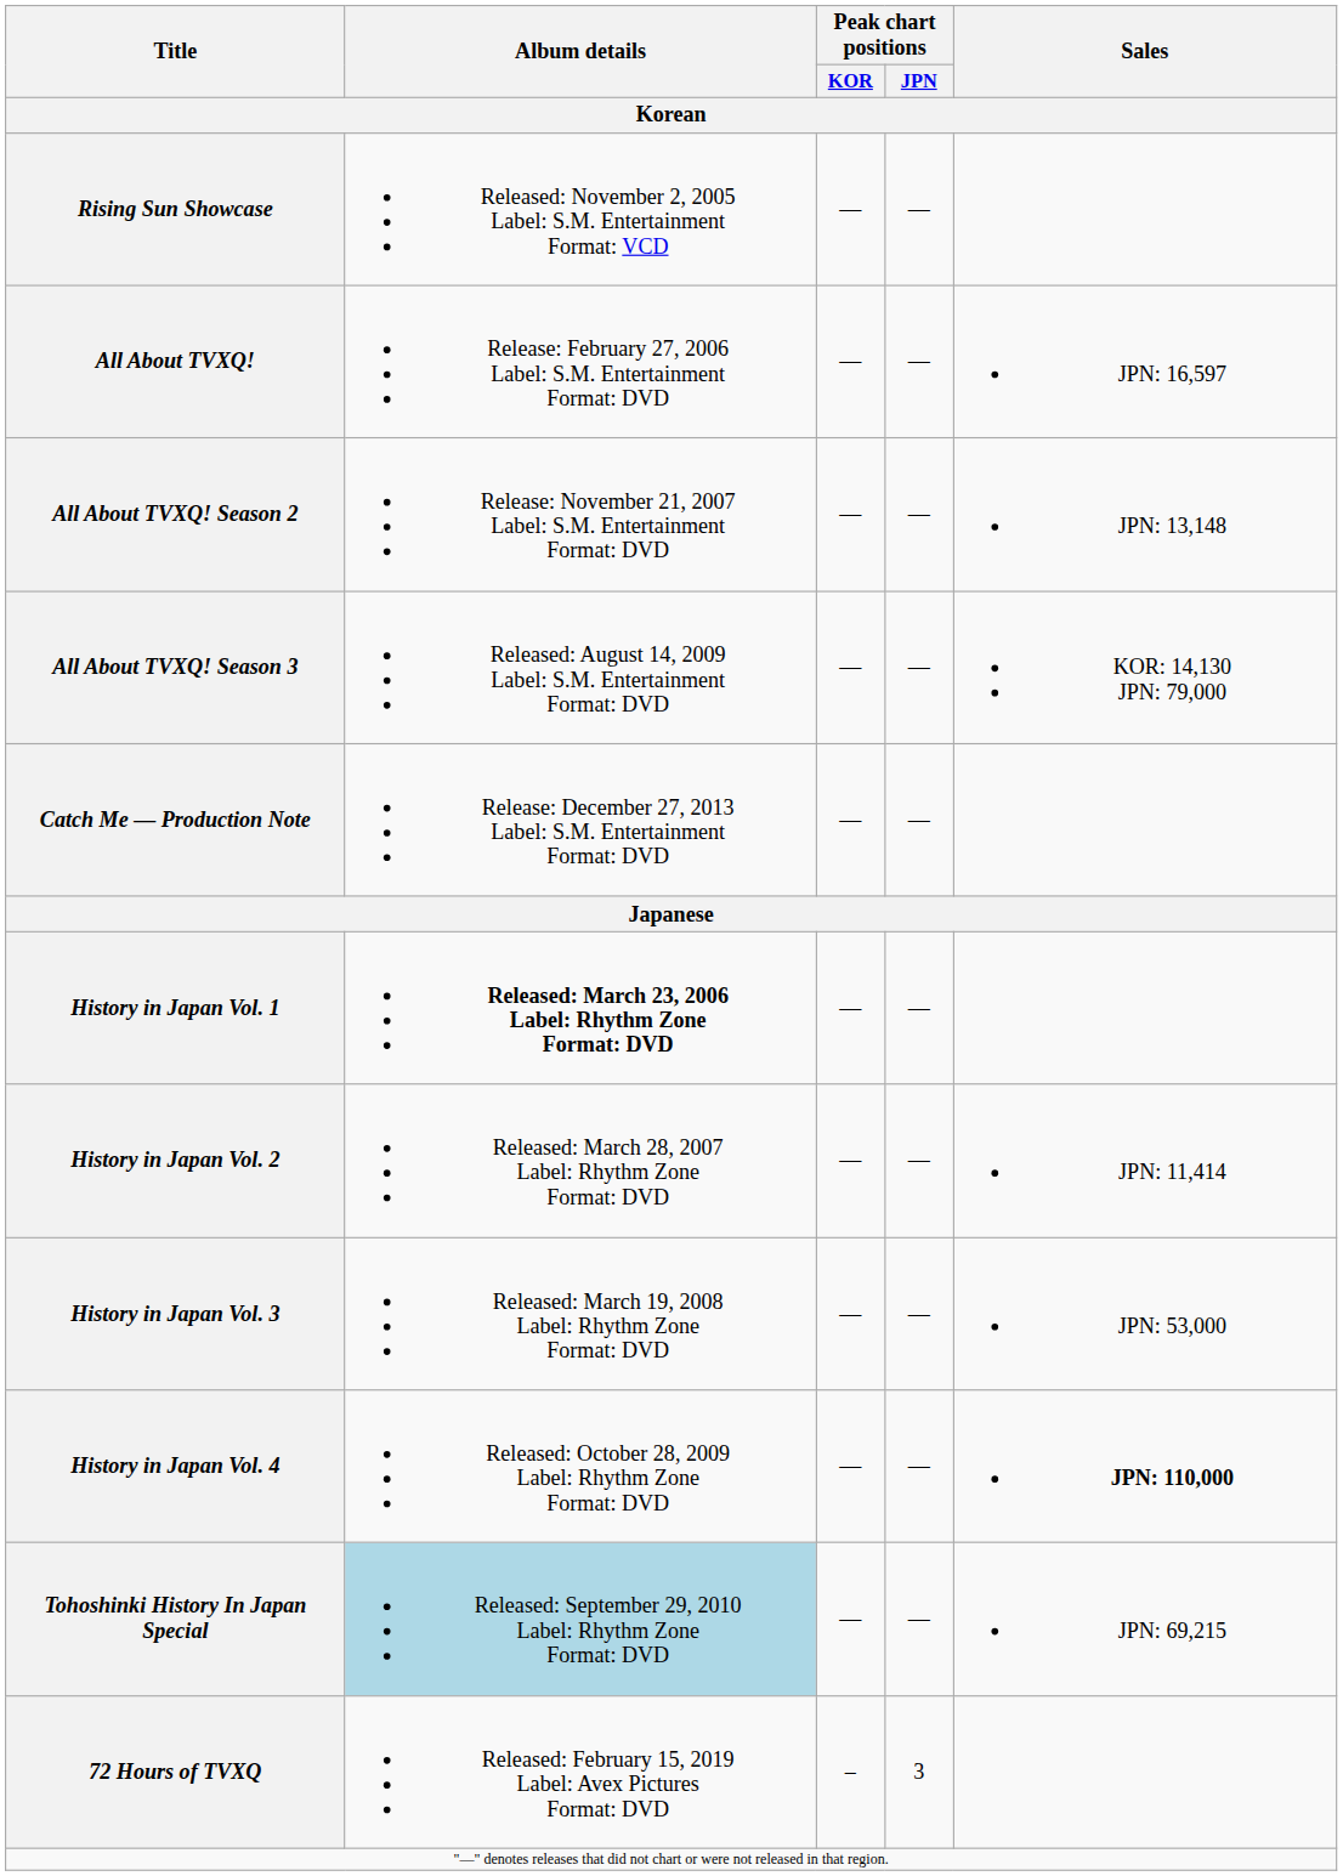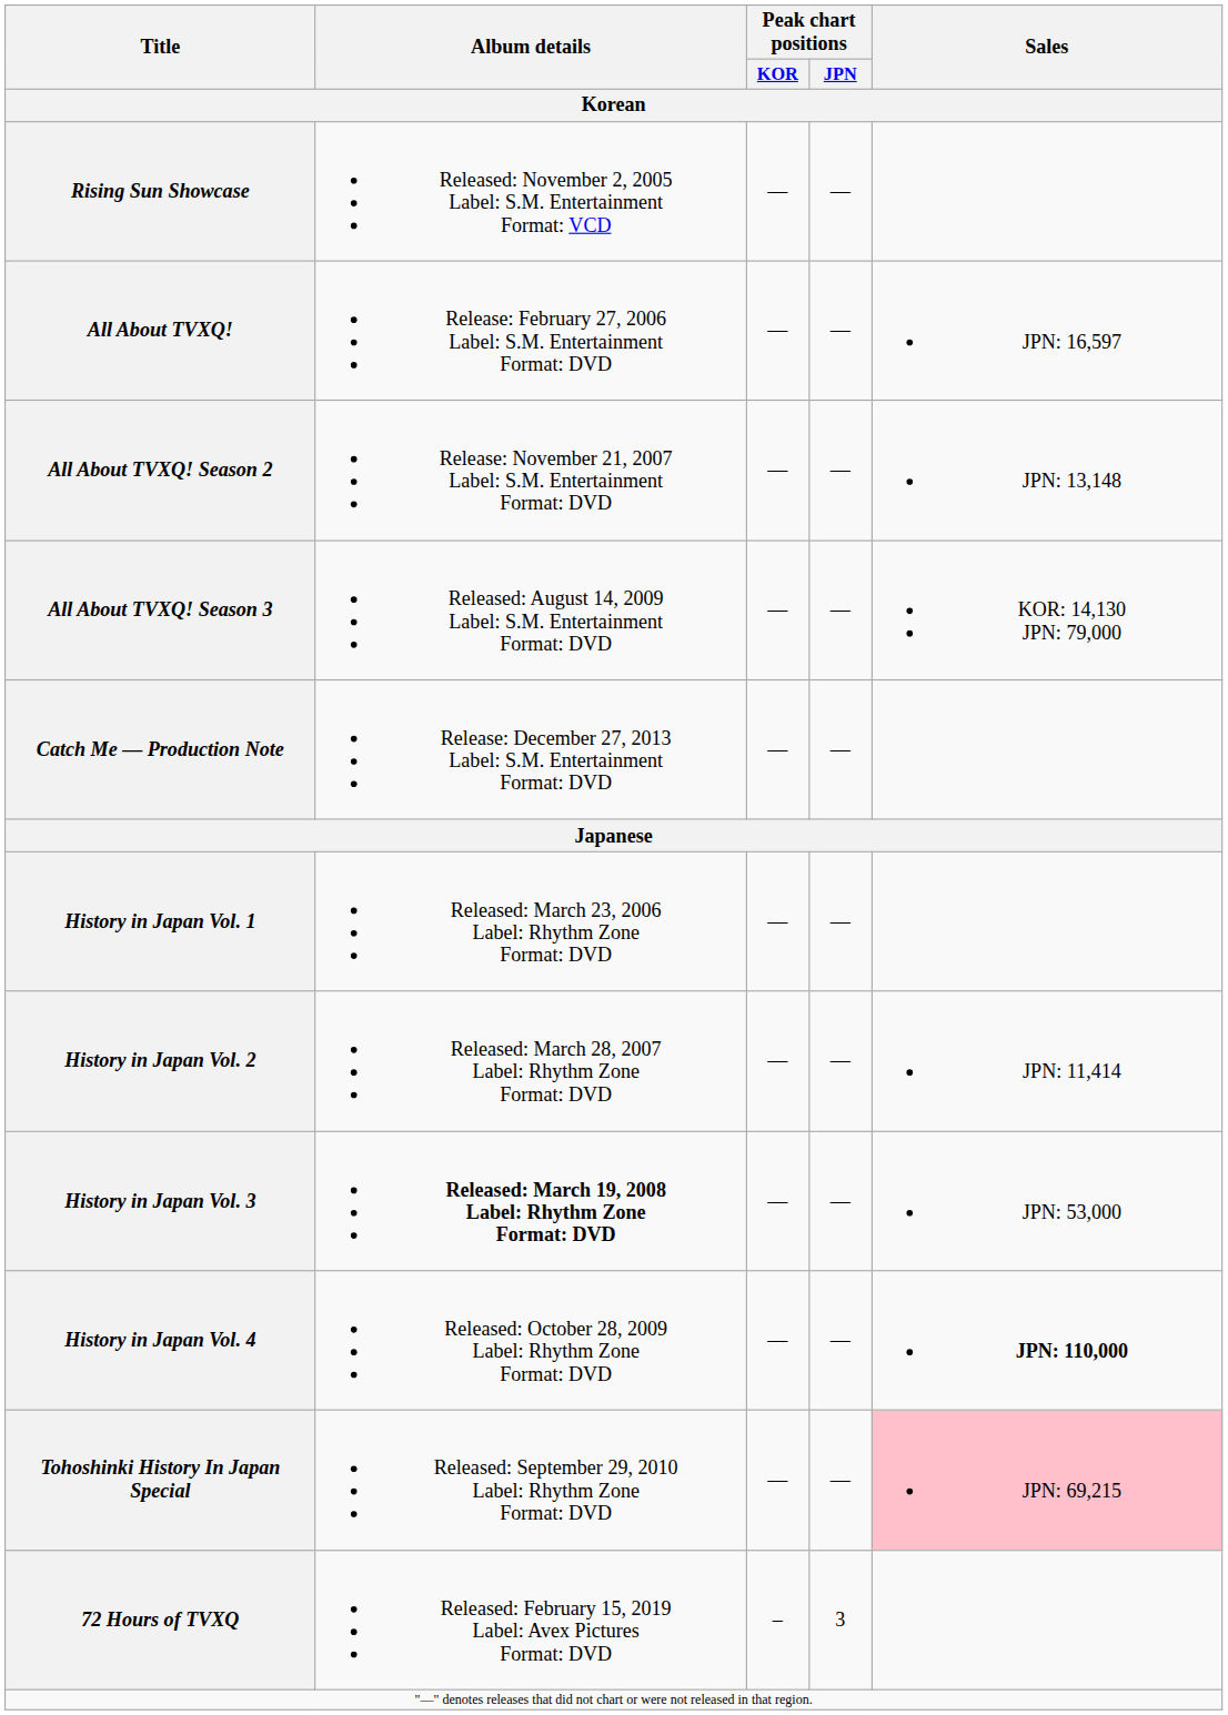History in Japan Vol. 1 | Album details / Korean: bold -> normal
History in Japan Vol. 3 | Album details / Korean: normal -> bold
Tohoshinki History In Japan Special | Album details / Korean: lightblue background -> no background
Tohoshinki History In Japan Special | Sales / Korean: no background -> pink background
